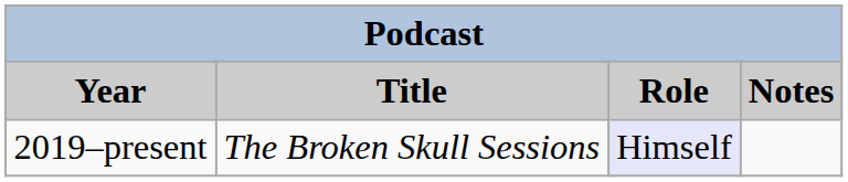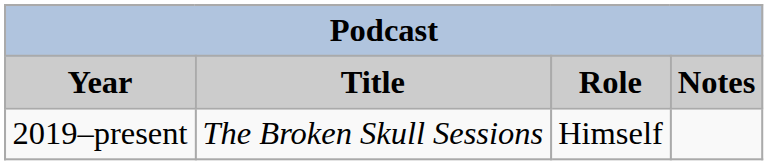2019–present | Role: lavender background -> no background
